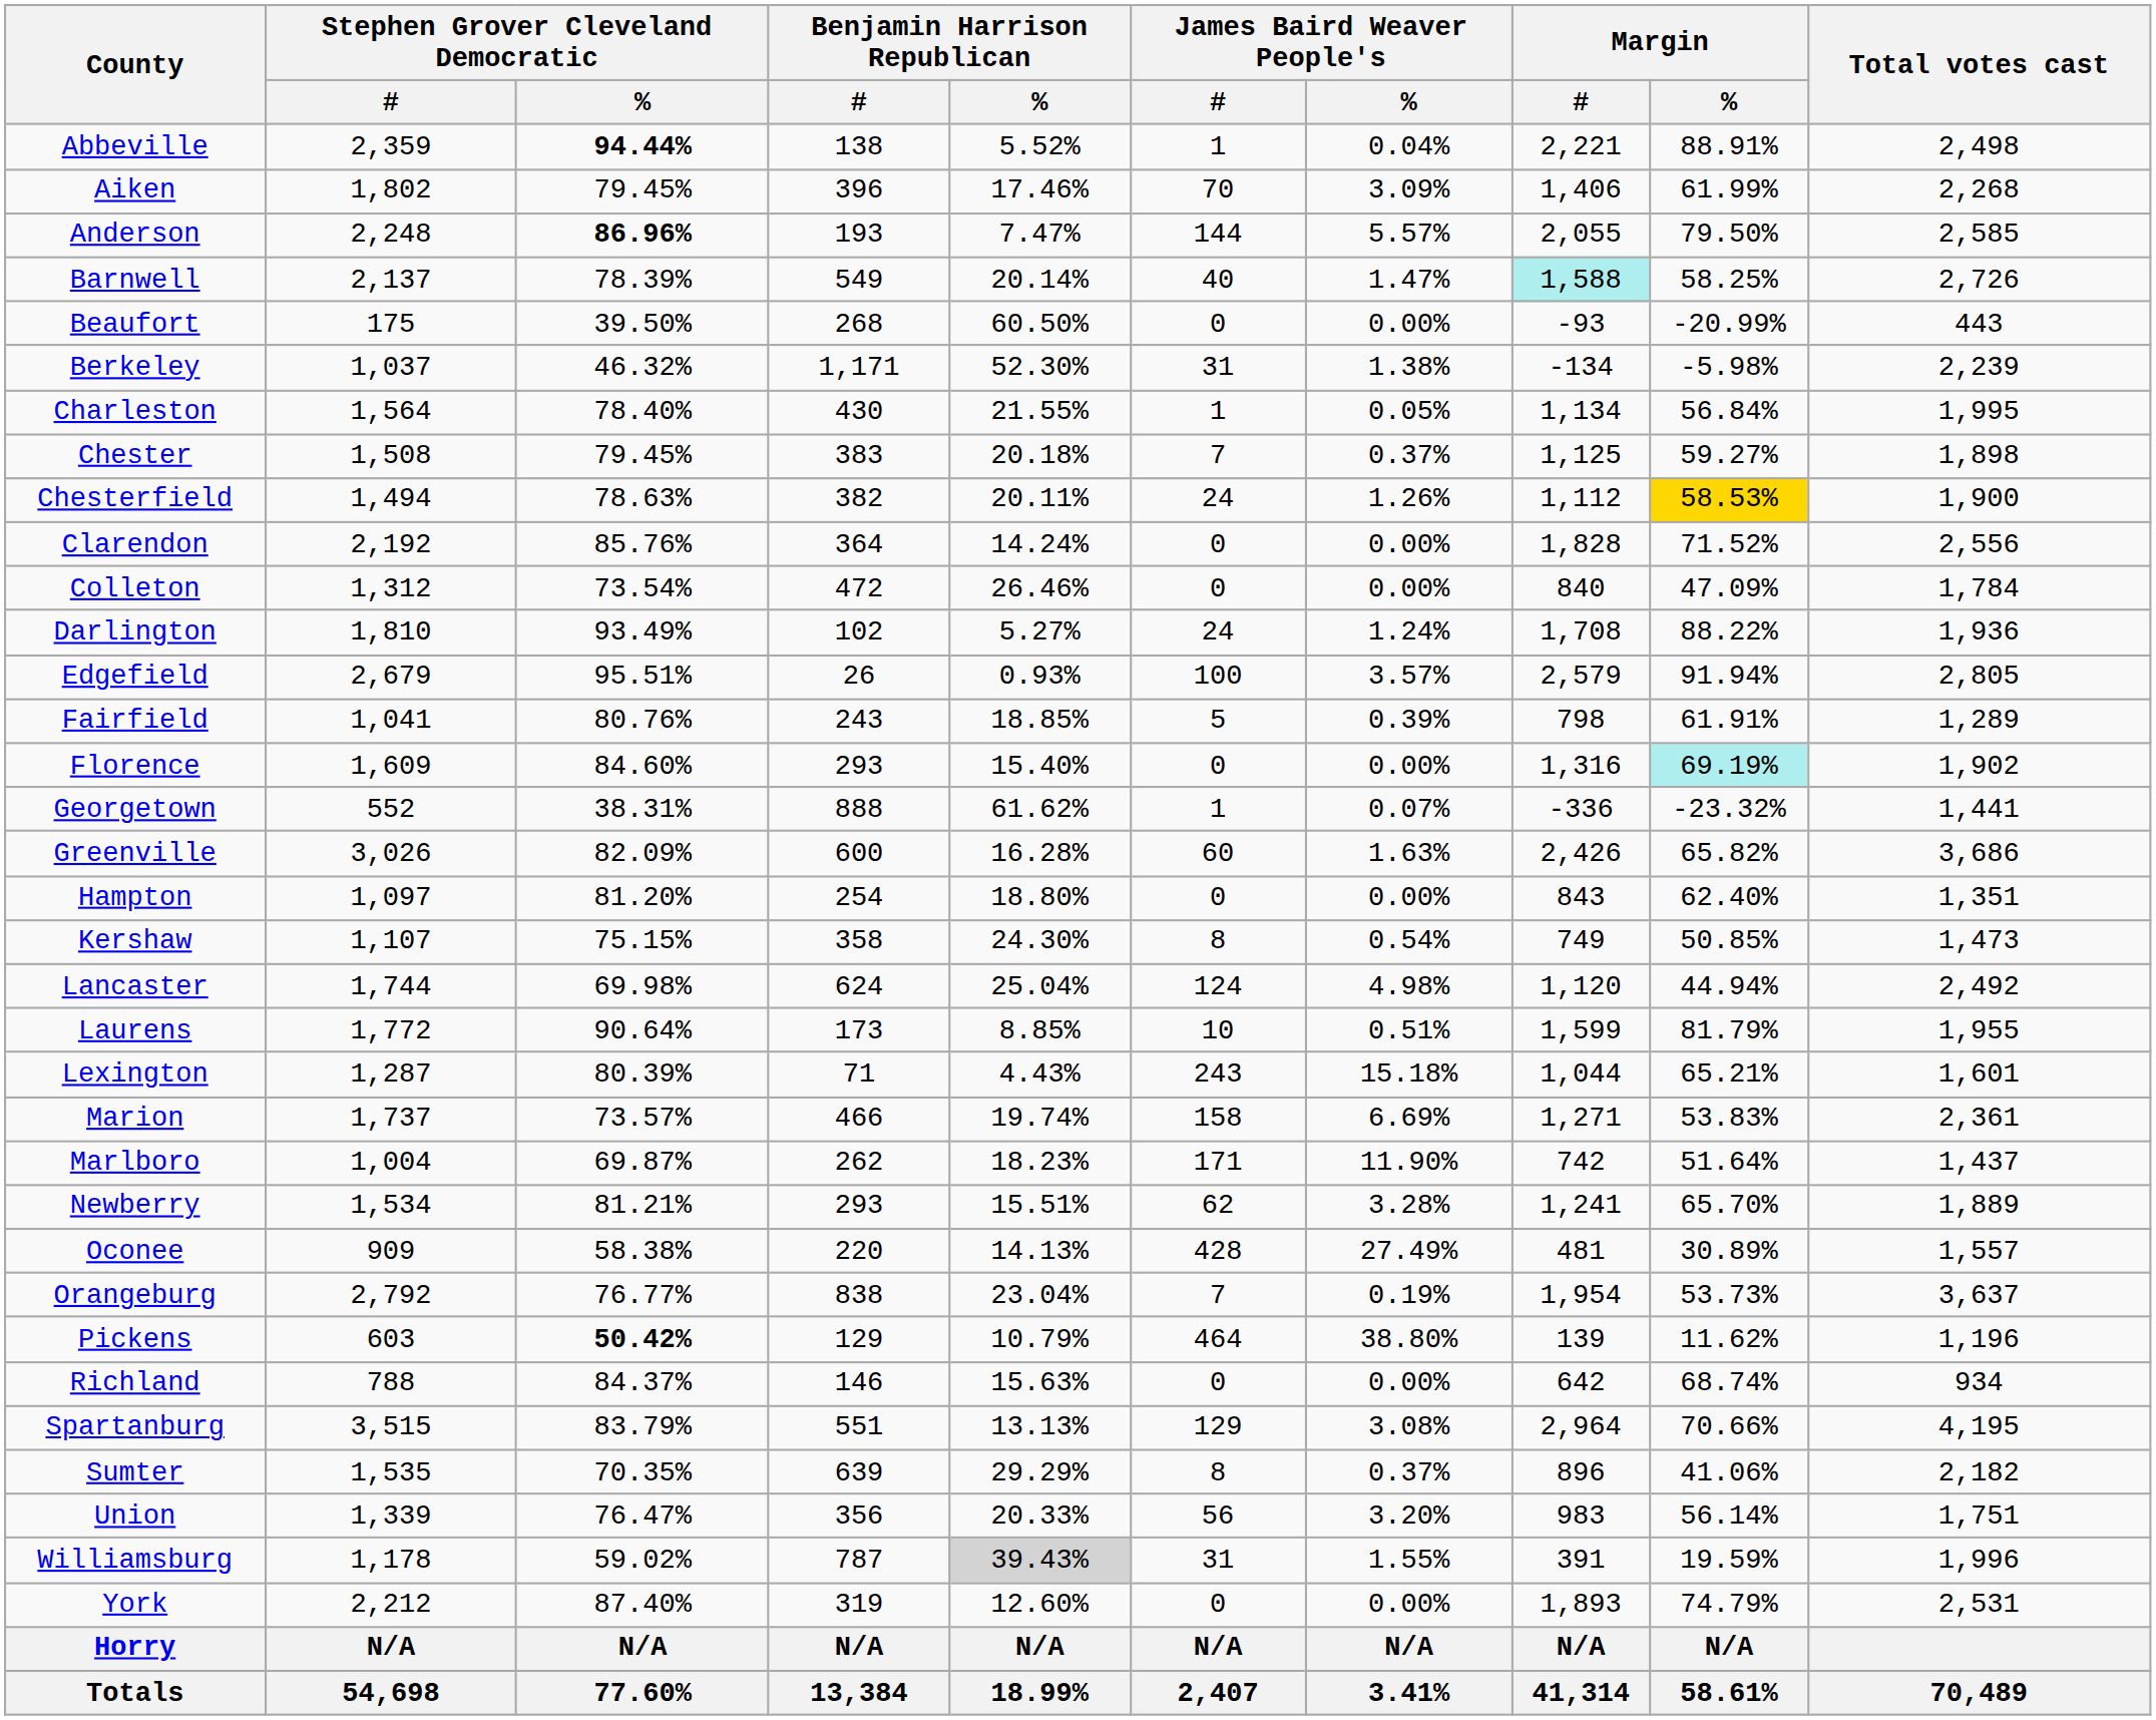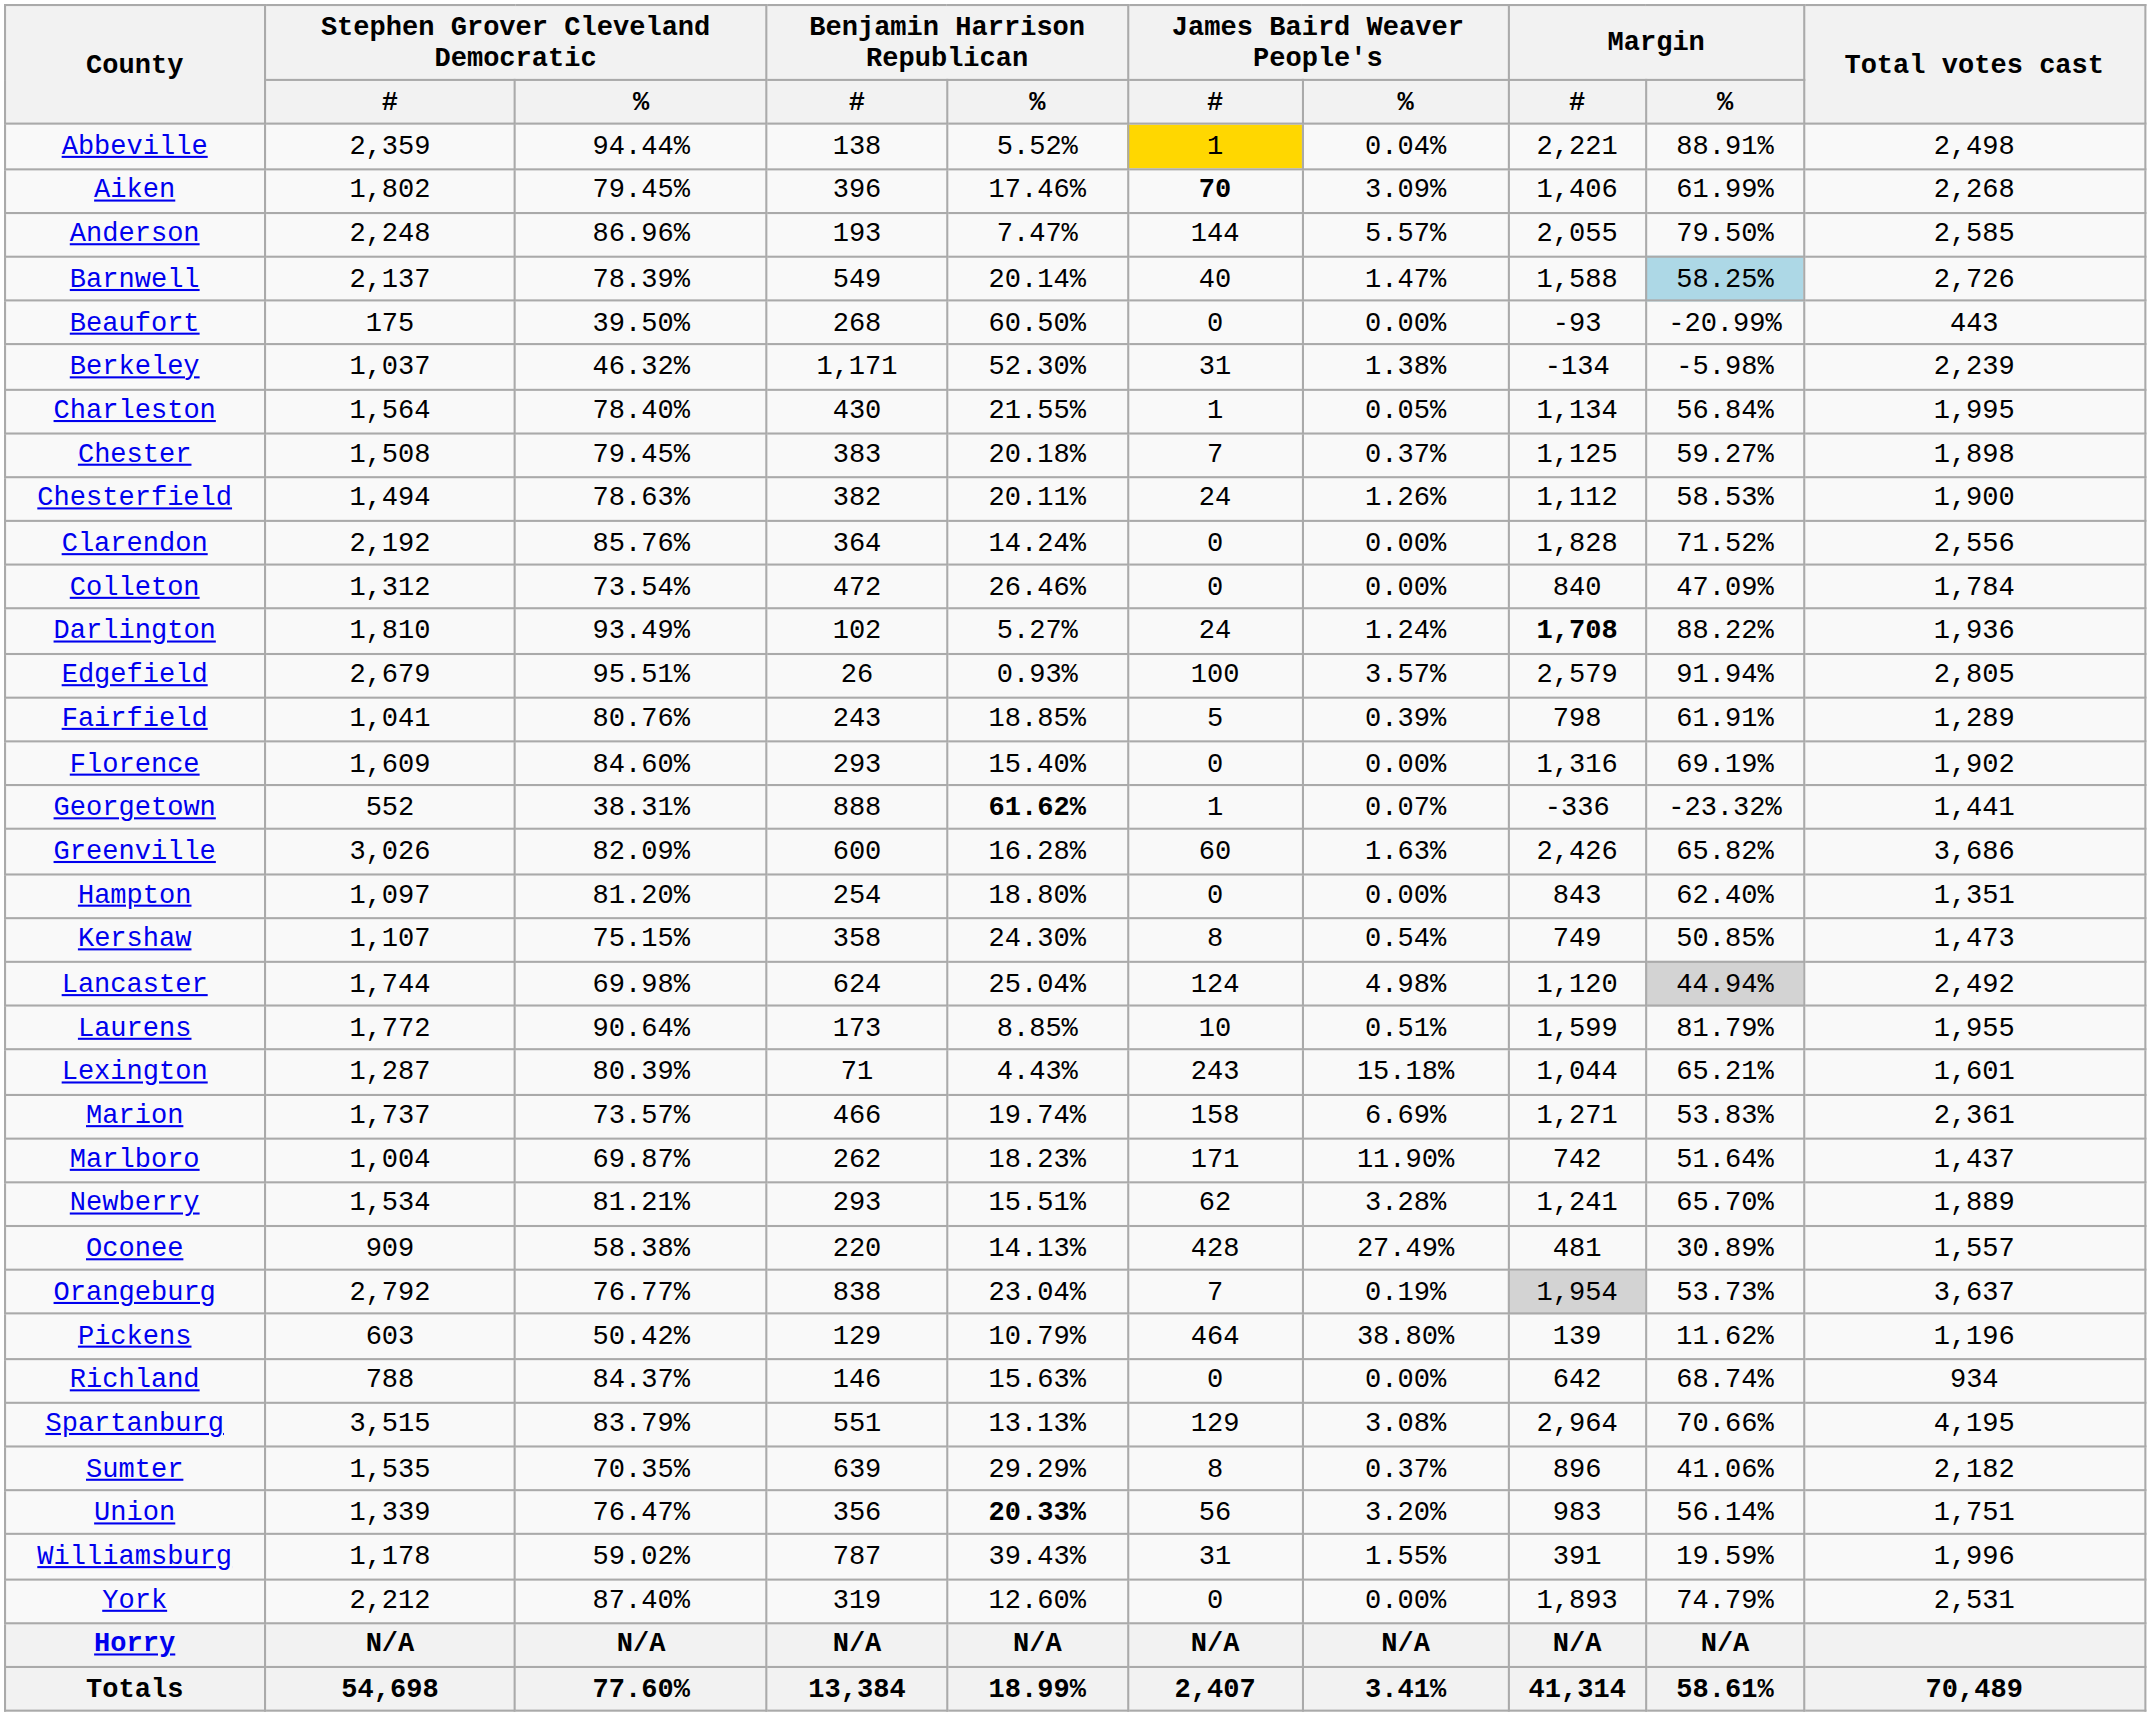Abbeville | Stephen Grover Cleveland Democratic / %: bold -> normal
Abbeville | James Baird Weaver People's / #: no background -> gold background
Aiken | James Baird Weaver People's / #: normal -> bold
Anderson | Stephen Grover Cleveland Democratic / %: bold -> normal
Barnwell | Margin / #: paleturquoise background -> no background
Barnwell | Margin / %: no background -> lightblue background
Chesterfield | Margin / %: gold background -> no background
Darlington | Margin / #: normal -> bold
Florence | Margin / %: paleturquoise background -> no background
Georgetown | Benjamin Harrison Republican / %: normal -> bold
Lancaster | Margin / %: no background -> lightgrey background
Orangeburg | Margin / #: no background -> lightgrey background
Pickens | Stephen Grover Cleveland Democratic / %: bold -> normal
Union | Benjamin Harrison Republican / %: normal -> bold
Williamsburg | Benjamin Harrison Republican / %: lightgrey background -> no background
